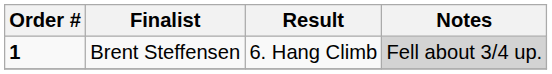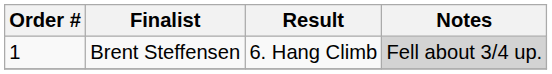Brent Steffensen | Order #: bold -> normal
